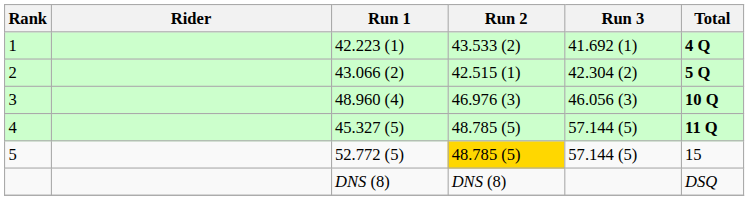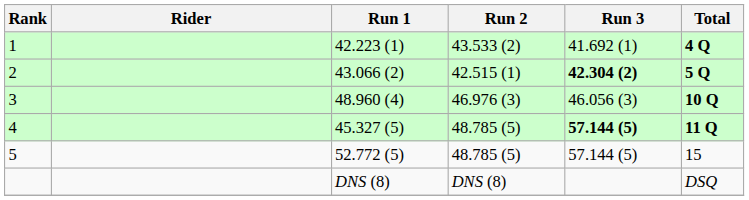2 | Run 3: normal -> bold
4 | Run 3: normal -> bold
5 | Run 2: gold background -> no background
